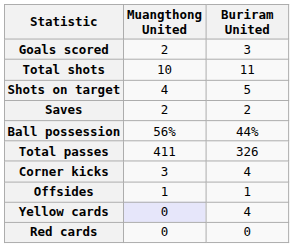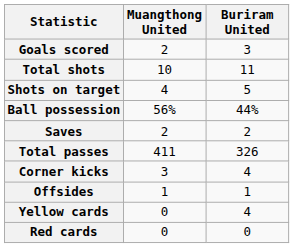rows swapped: Saves <-> Ball possession
Yellow cards | Muangthong United: lavender background -> no background
